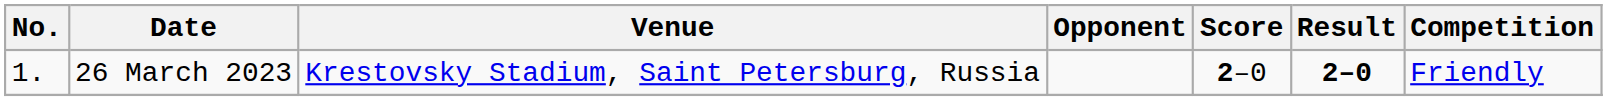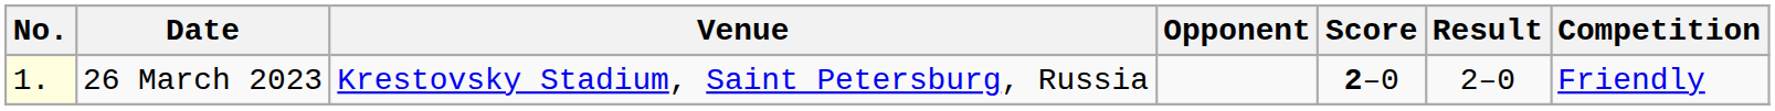26 March 2023 | No.: no background -> lightyellow background
26 March 2023 | Result: bold -> normal
